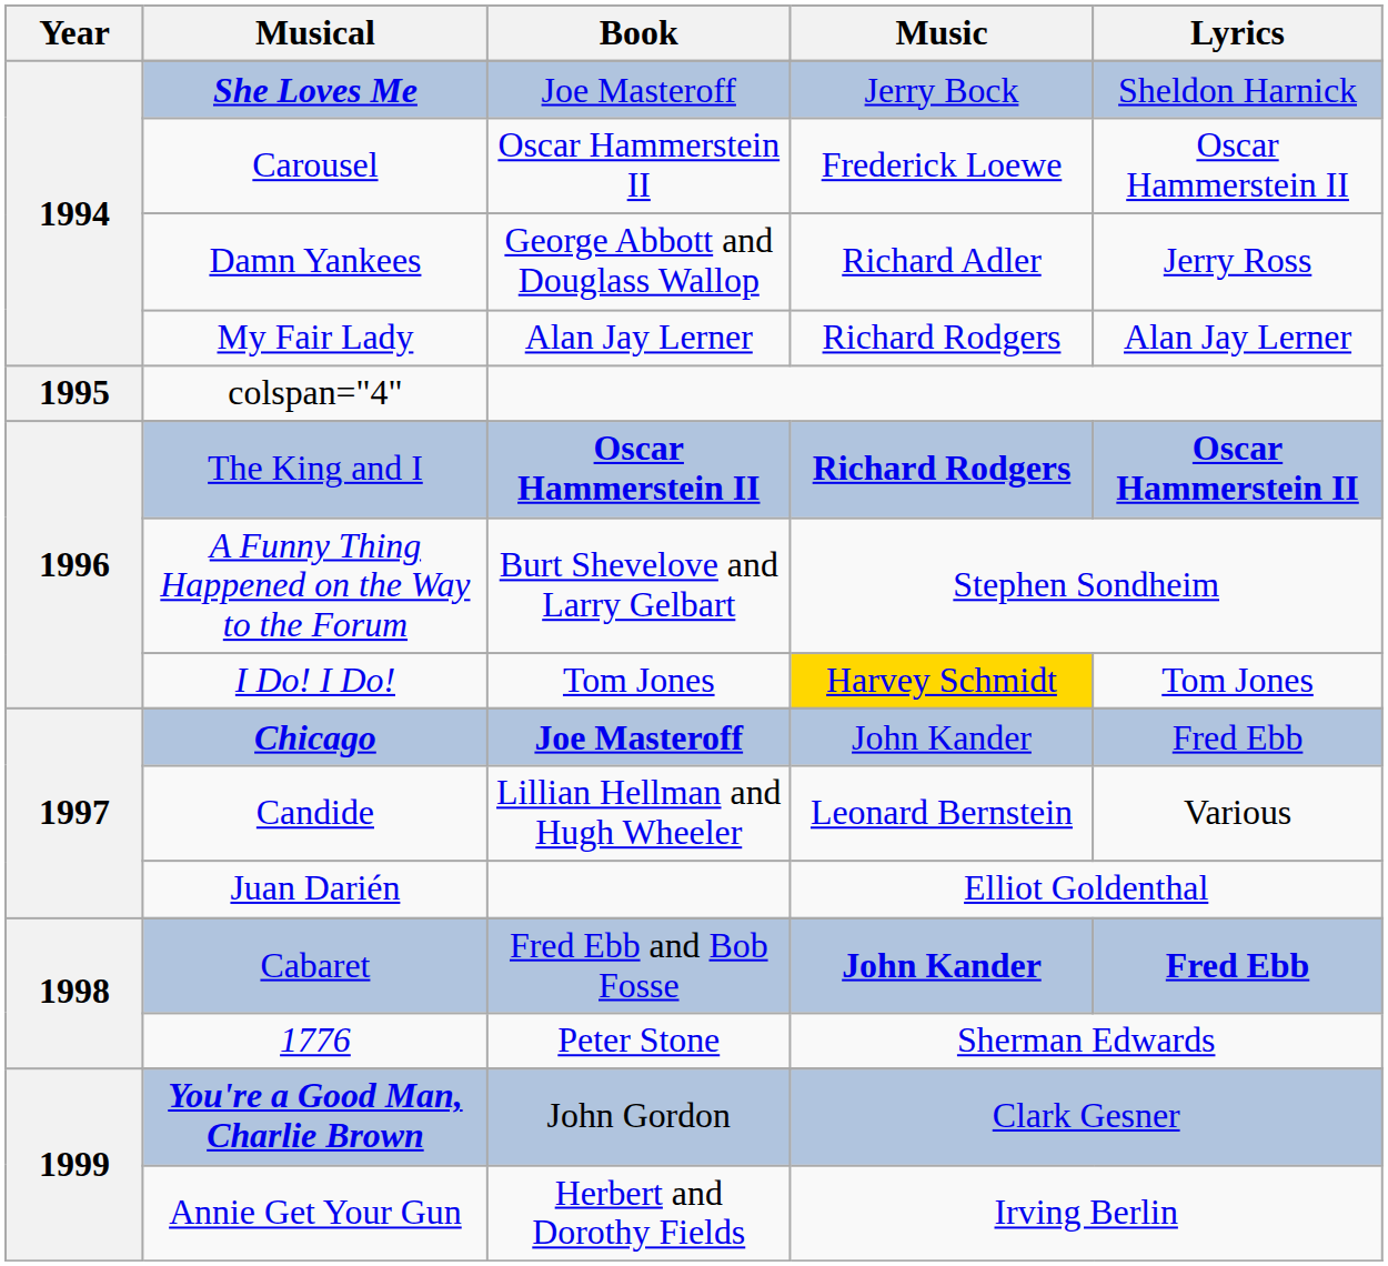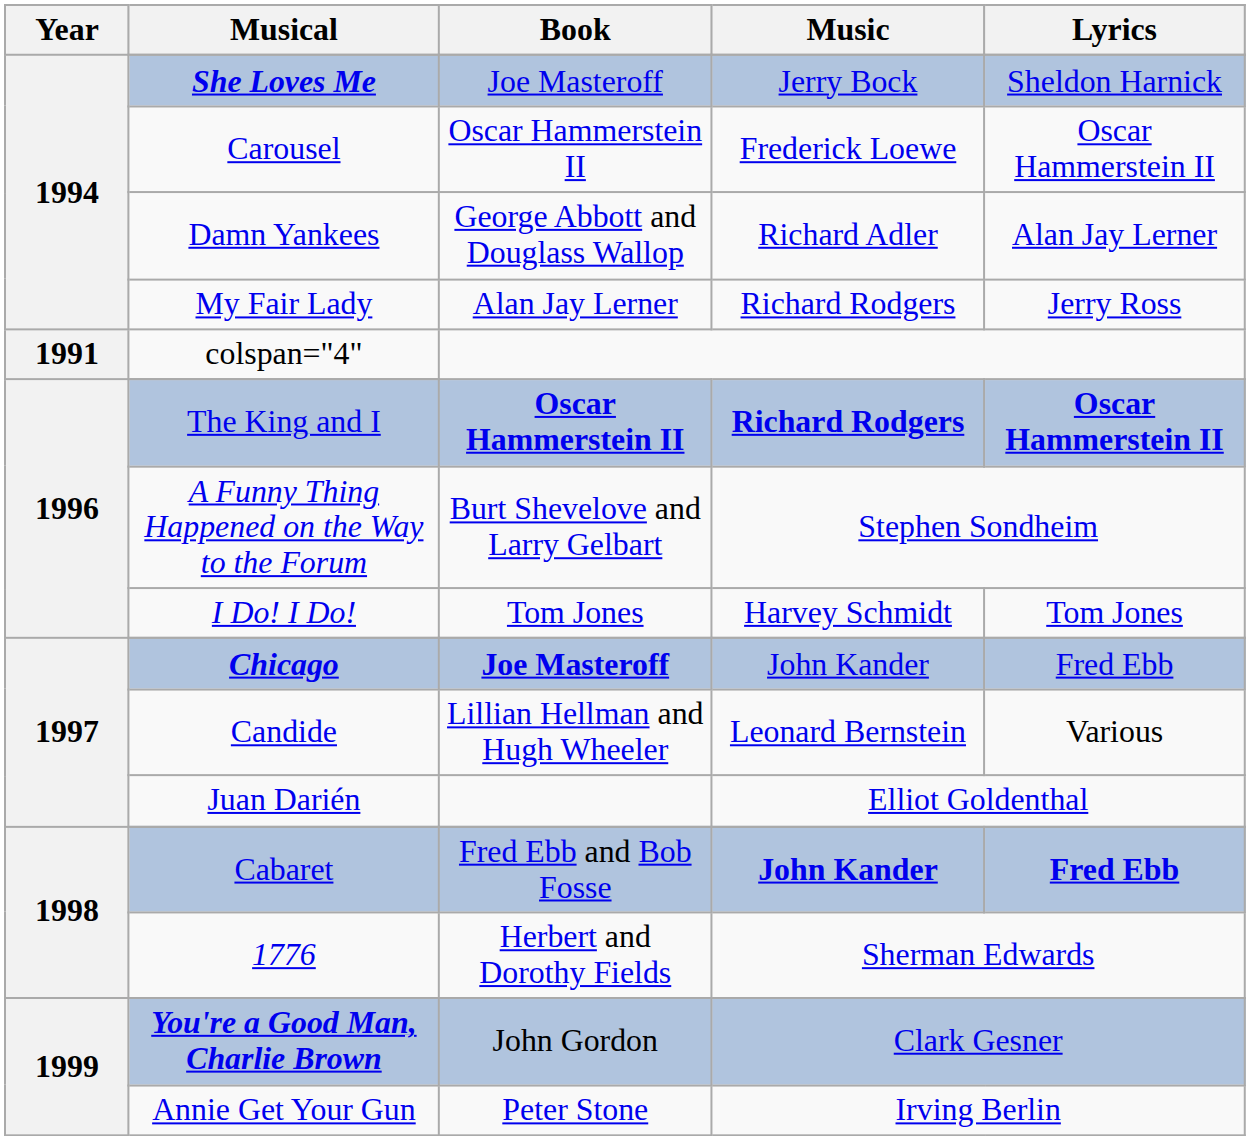Damn Yankees | Lyrics: Jerry Ross -> Alan Jay Lerner
My Fair Lady | Lyrics: Alan Jay Lerner -> Jerry Ross
colspan="4" | Year / 1994: 1995 -> 1991
I Do! I Do! | Music: gold background -> no background
1776 | Book: Peter Stone -> Herbert and Dorothy Fields
Annie Get Your Gun | Book: Herbert and Dorothy Fields -> Peter Stone
